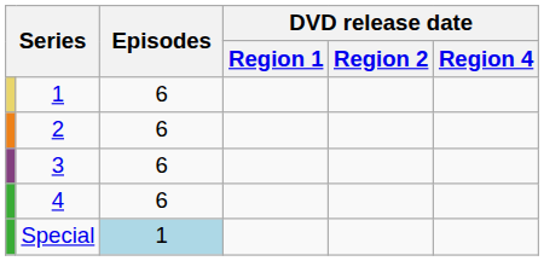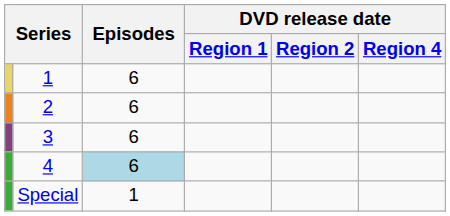4 | Episodes: no background -> lightblue background
Special | Episodes: lightblue background -> no background
